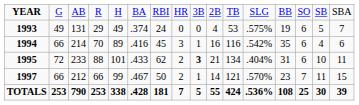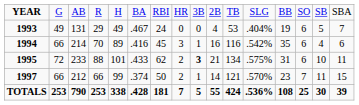1993 | column 6: .374 -> .467
1993 | column 12: .575% -> .404%
1995 | column 12: .404% -> .575%
1997 | column 6: .467 -> .374
